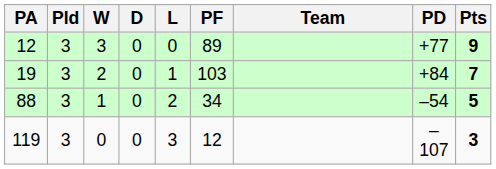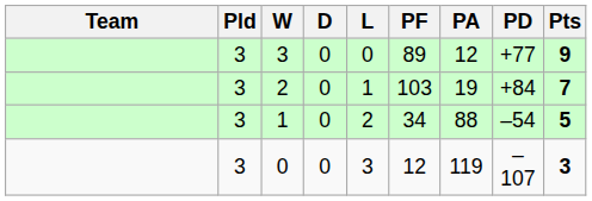columns swapped: Team <-> PA
